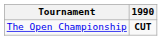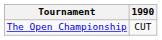The Open Championship | 1990: bold -> normal
